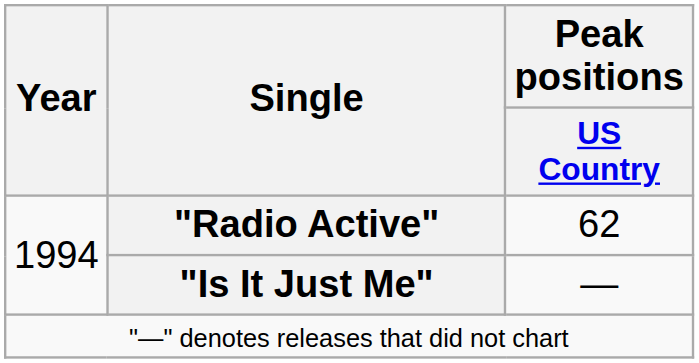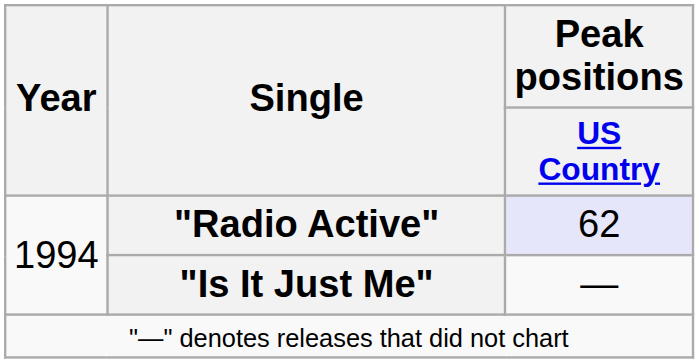"Radio Active" | Peak positions / US Country: no background -> lavender background
